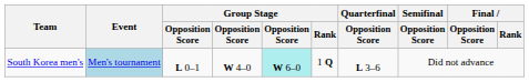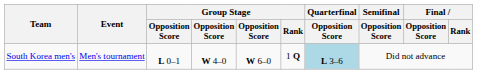South Korea men's | Event: lightblue background -> no background
South Korea men's | column 5: paleturquoise background -> no background
South Korea men's | Quarterfinal / Opposition Score: no background -> lightblue background
